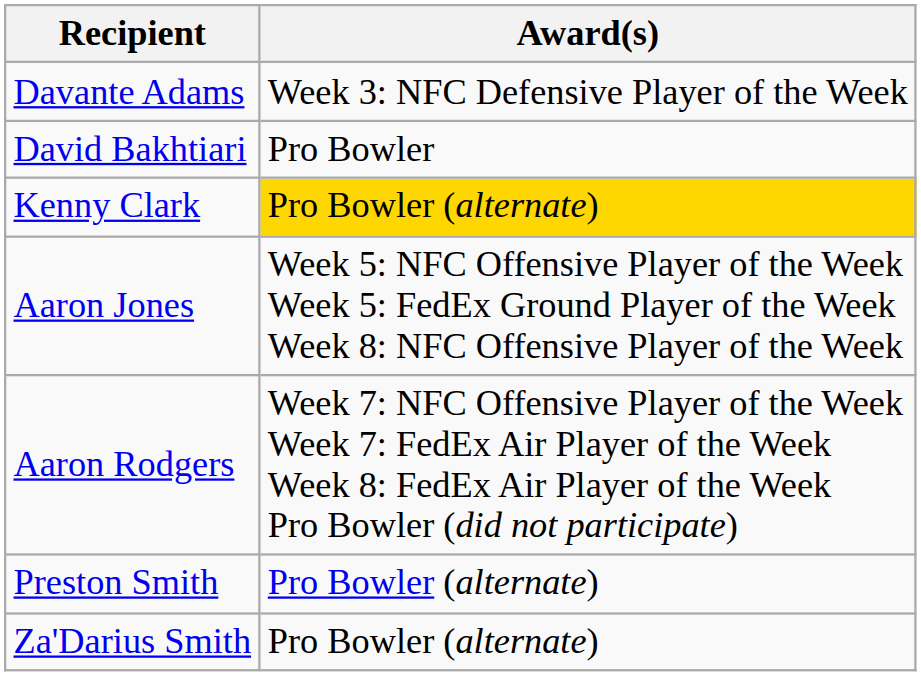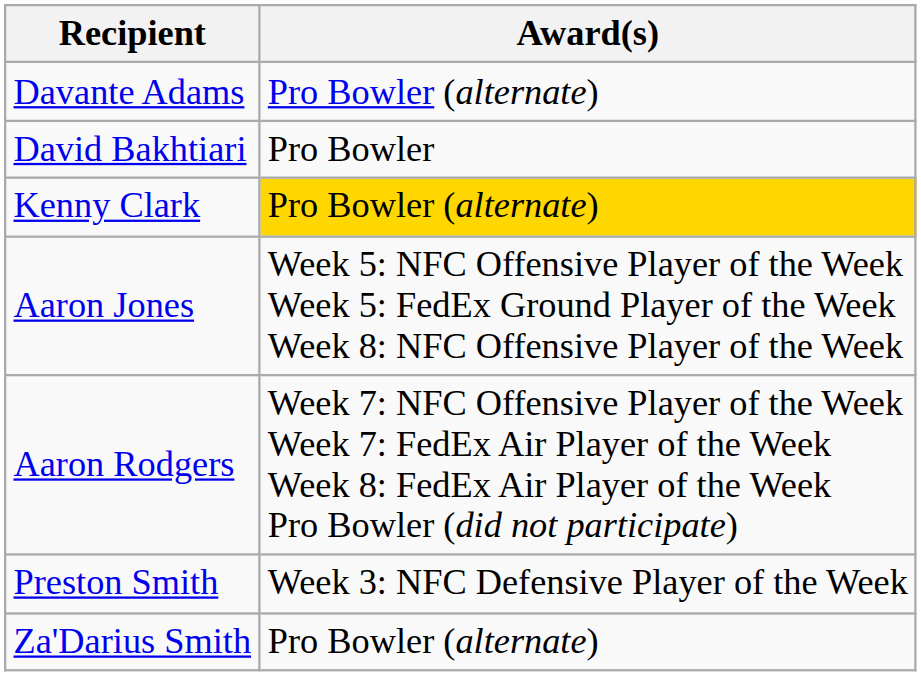Davante Adams | Award(s): Week 3: NFC Defensive Player of the Week -> Pro Bowler (alternate)
Preston Smith | Award(s): Pro Bowler (alternate) -> Week 3: NFC Defensive Player of the Week
